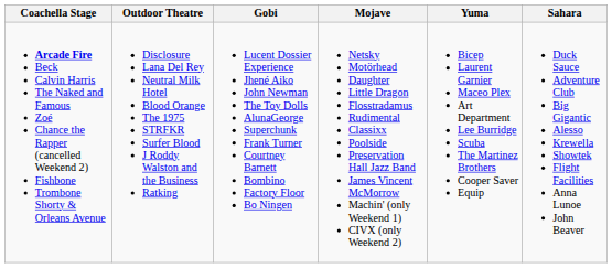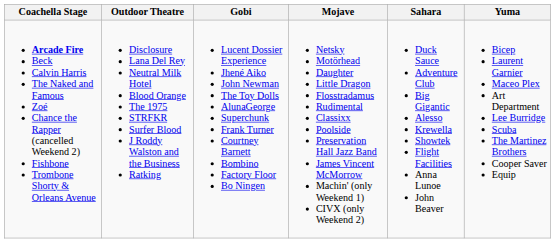columns swapped: Sahara <-> Yuma
